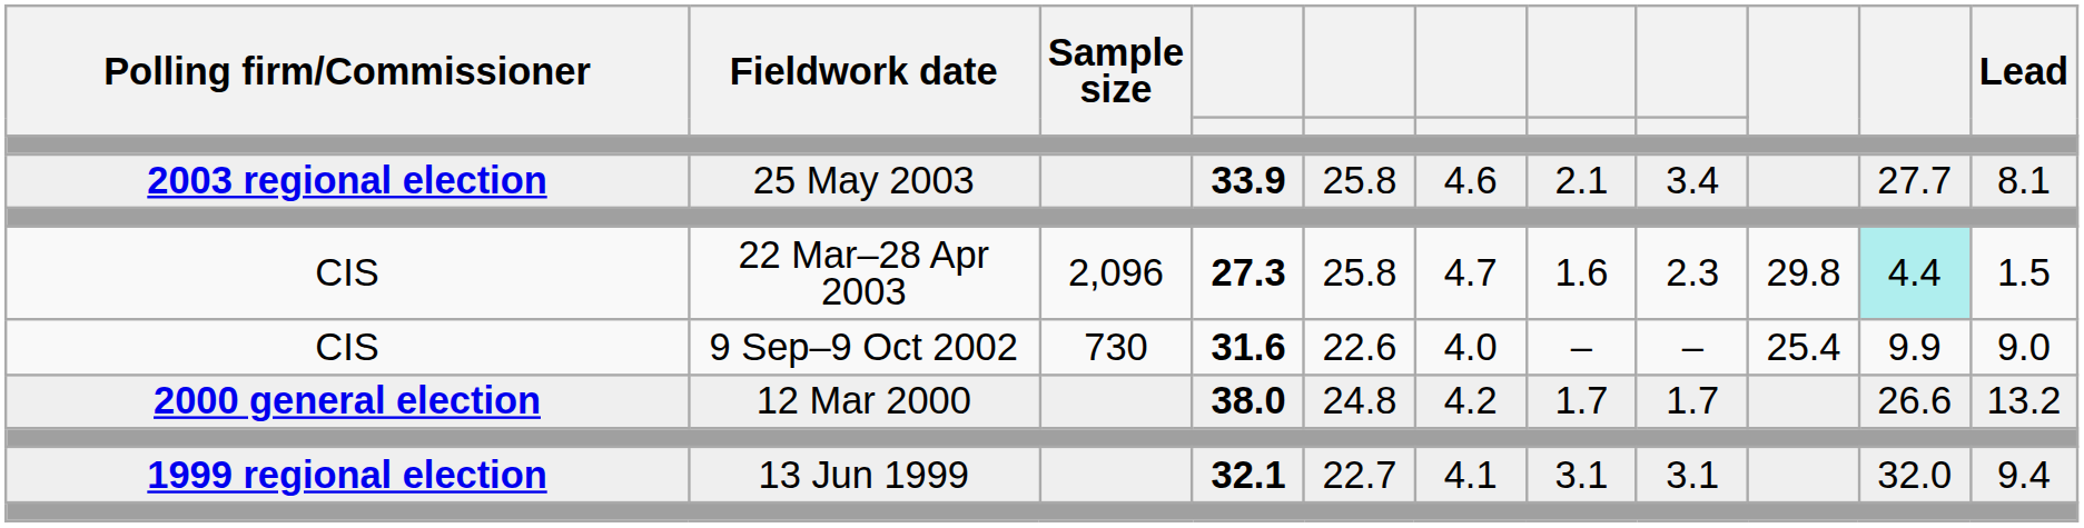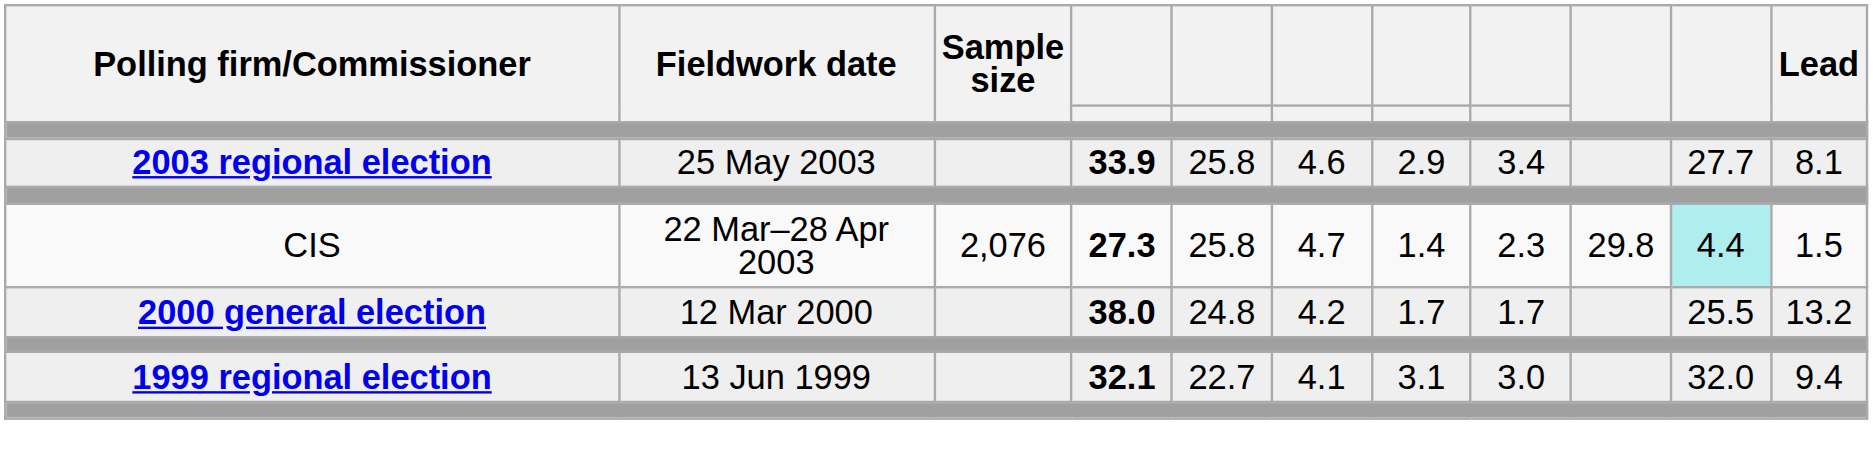25 May 2003 | column 7: 2.1 -> 2.9
22 Mar–28 Apr 2003 | Sample size: 2,096 -> 2,076
22 Mar–28 Apr 2003 | column 7: 1.6 -> 1.4
- row: CIS | 9 Sep–9 Oct 2002 | 730 | 31.6 | 22.6 | 4.0 | – | – | 25.4 | 9.9 | 9.0
12 Mar 2000 | column 10: 26.6 -> 25.5
13 Jun 1999 | column 8: 3.1 -> 3.0
